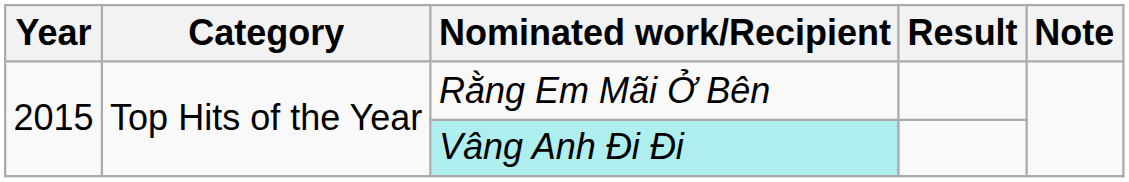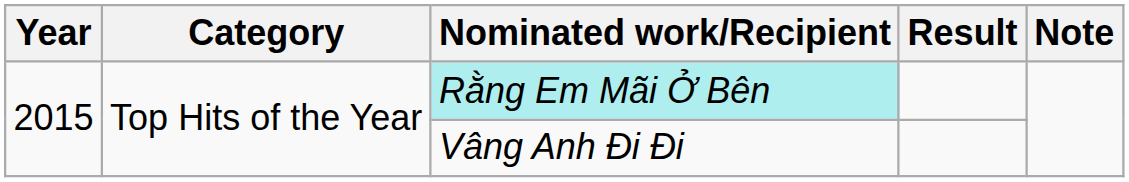Rằng Em Mãi Ở Bên | Nominated work/Recipient: no background -> paleturquoise background
Vâng Anh Đi Đi | Nominated work/Recipient: paleturquoise background -> no background
